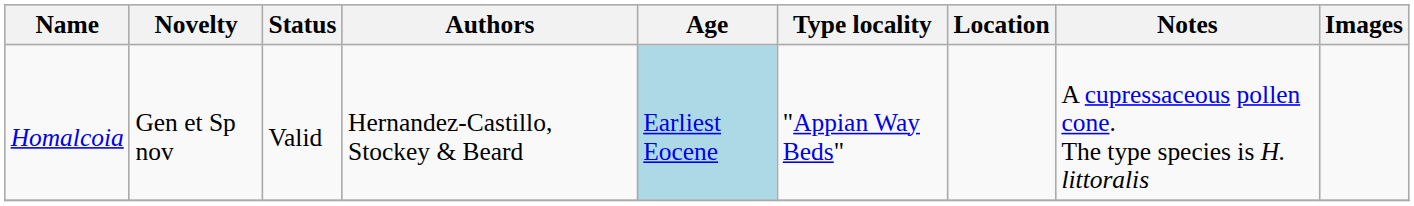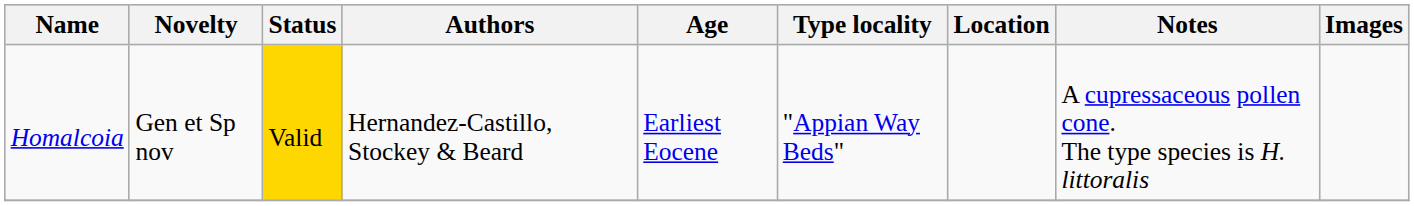Homalcoia | Status: no background -> gold background
Homalcoia | Age: lightblue background -> no background
